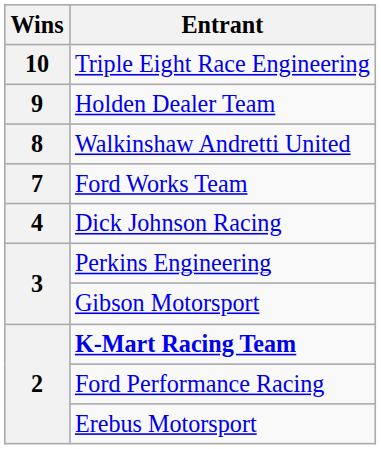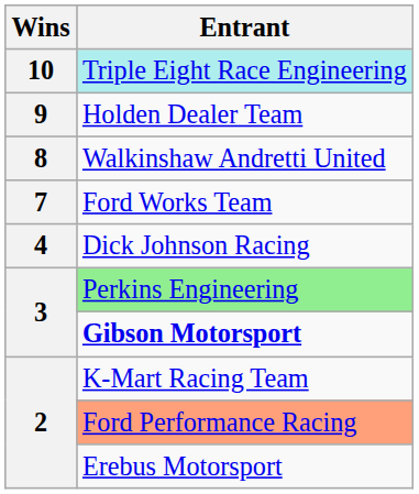Triple Eight Race Engineering | Entrant: no background -> paleturquoise background
Perkins Engineering | Entrant: no background -> lightgreen background
Gibson Motorsport | Entrant: normal -> bold
K-Mart Racing Team | Entrant: bold -> normal
Ford Performance Racing | Entrant: no background -> lightsalmon background
